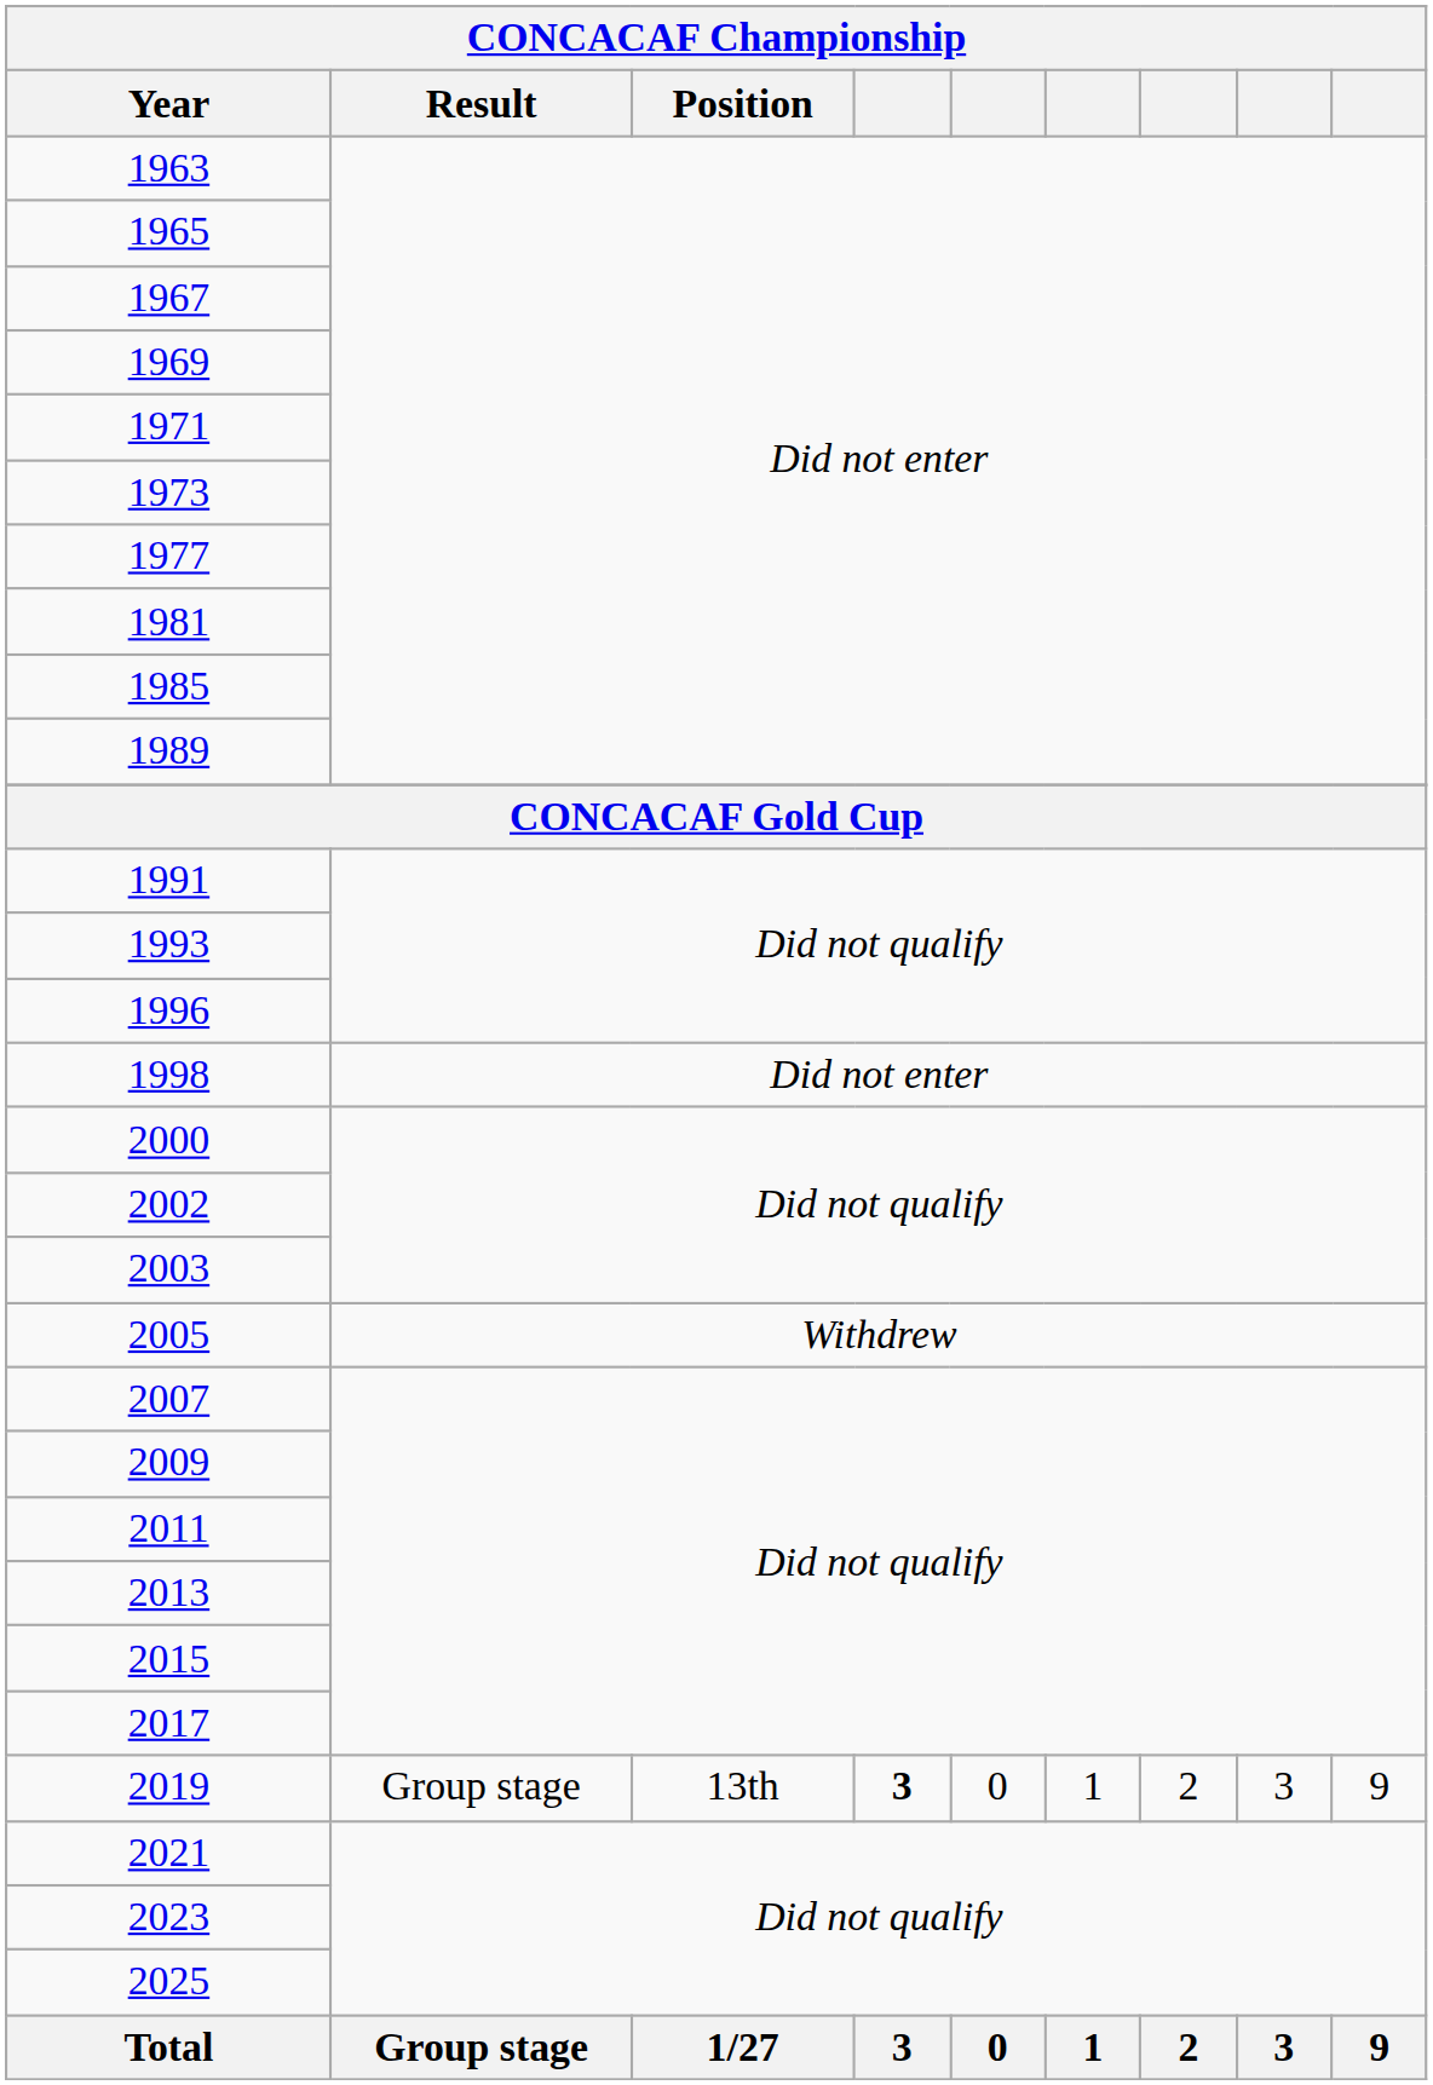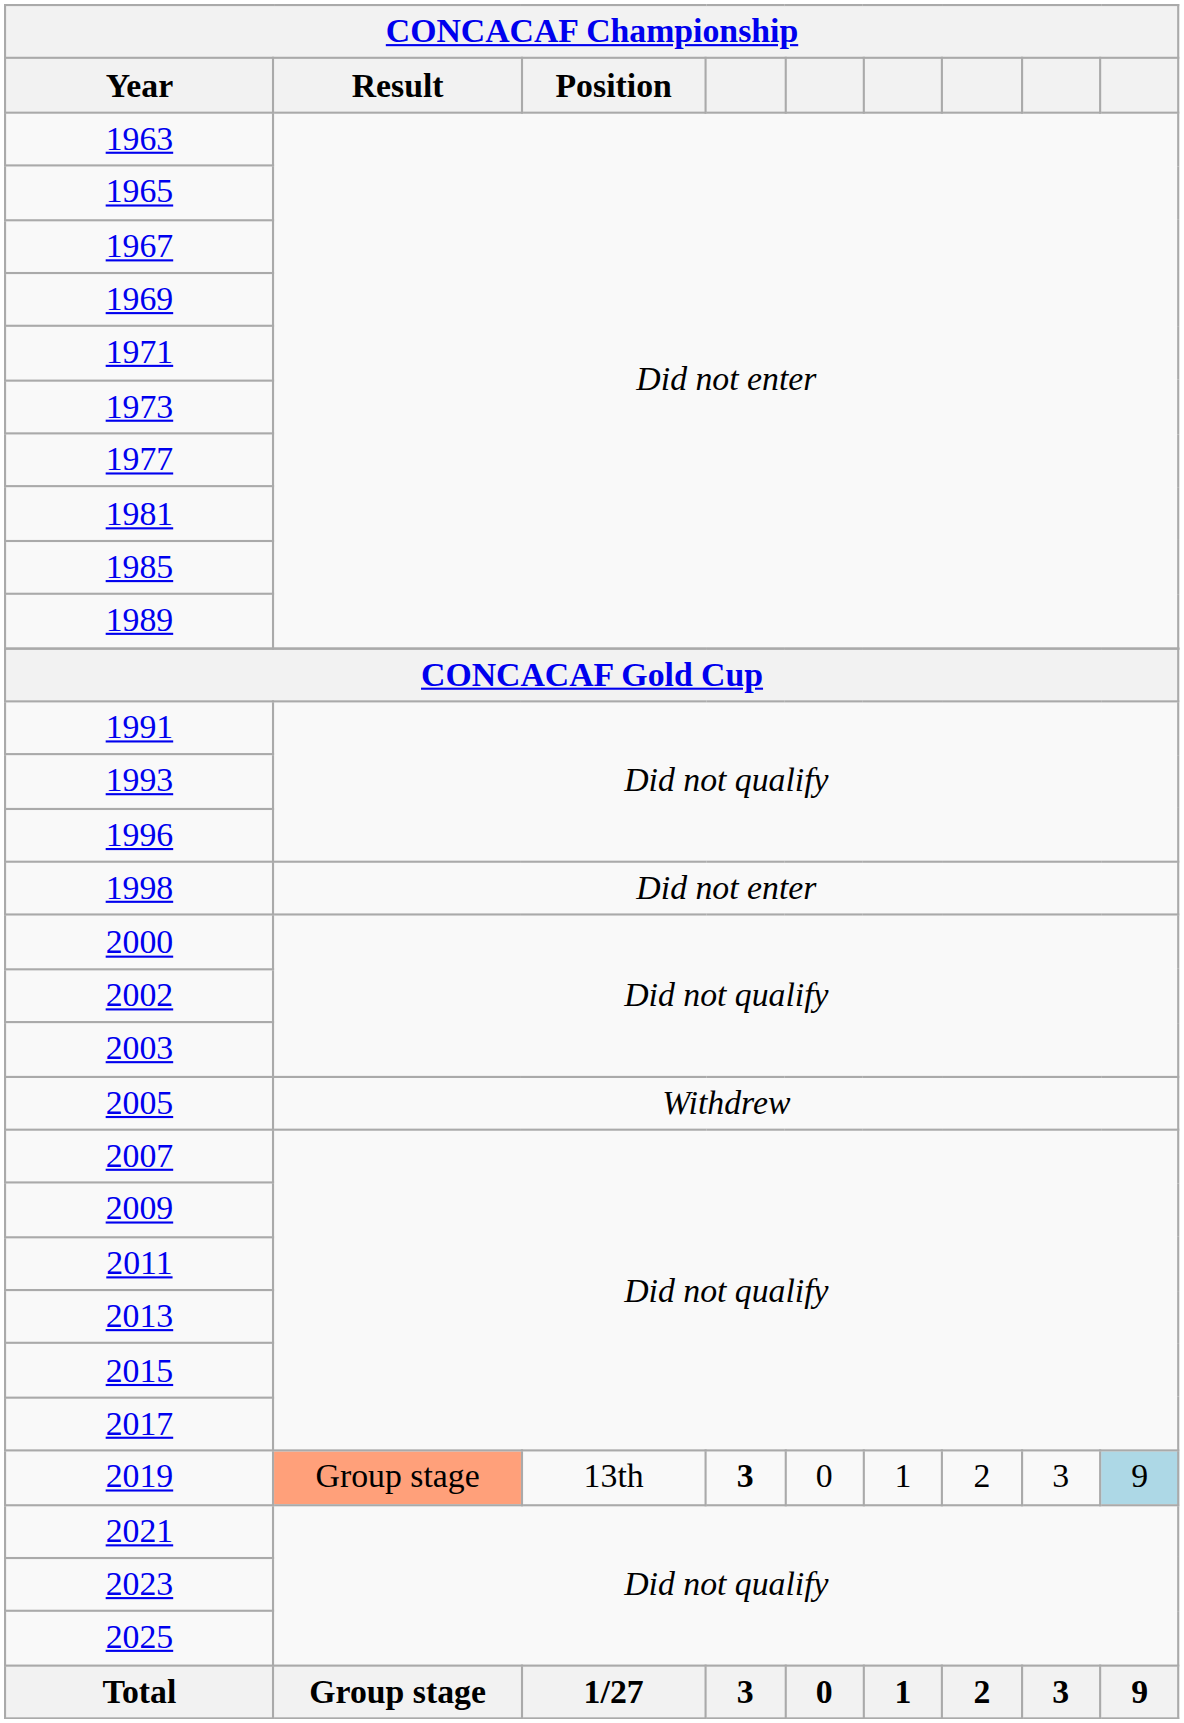2019 | Result: no background -> lightsalmon background
2019 | column 9: no background -> lightblue background
